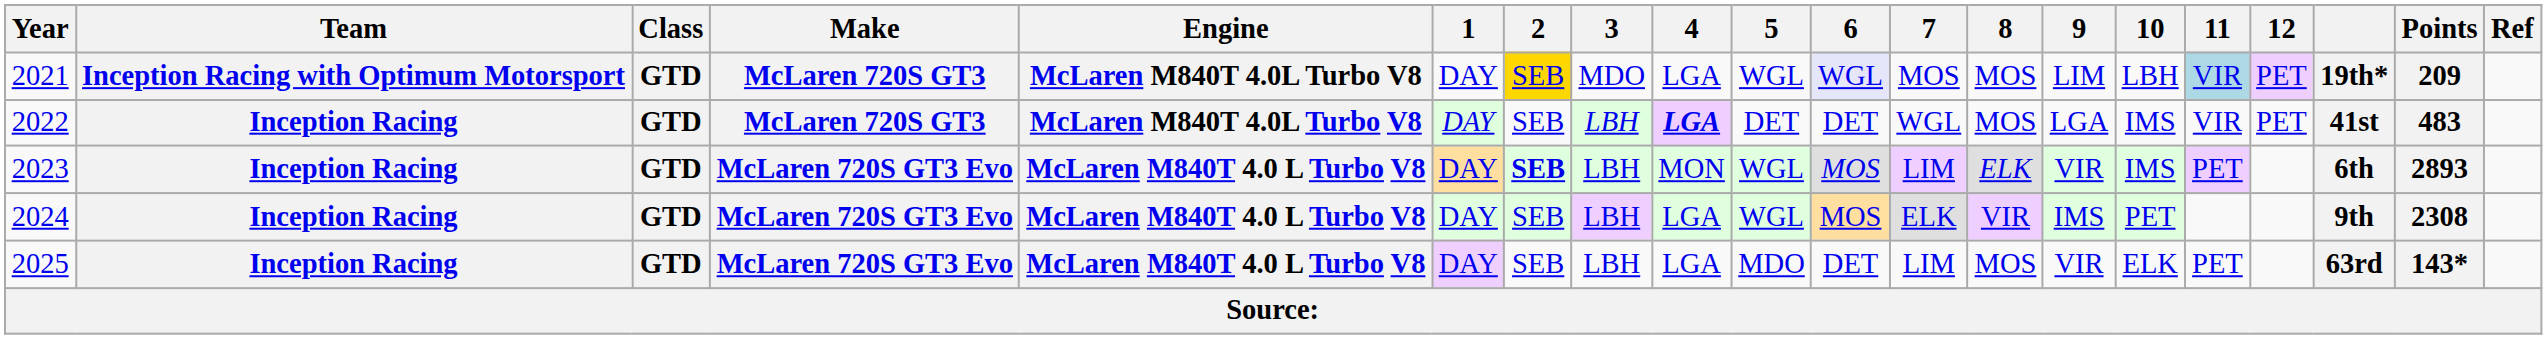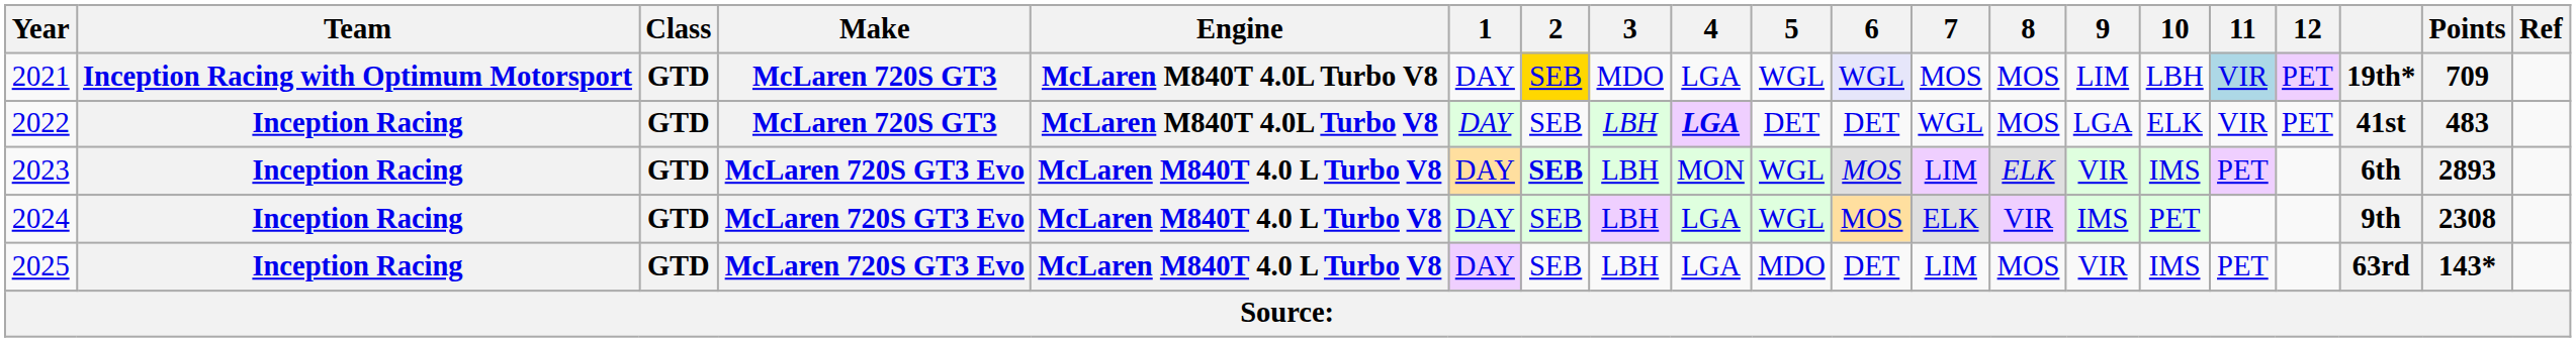2021 | Points: 209 -> 709
2022 | 10: IMS -> ELK
2025 | 10: ELK -> IMS
